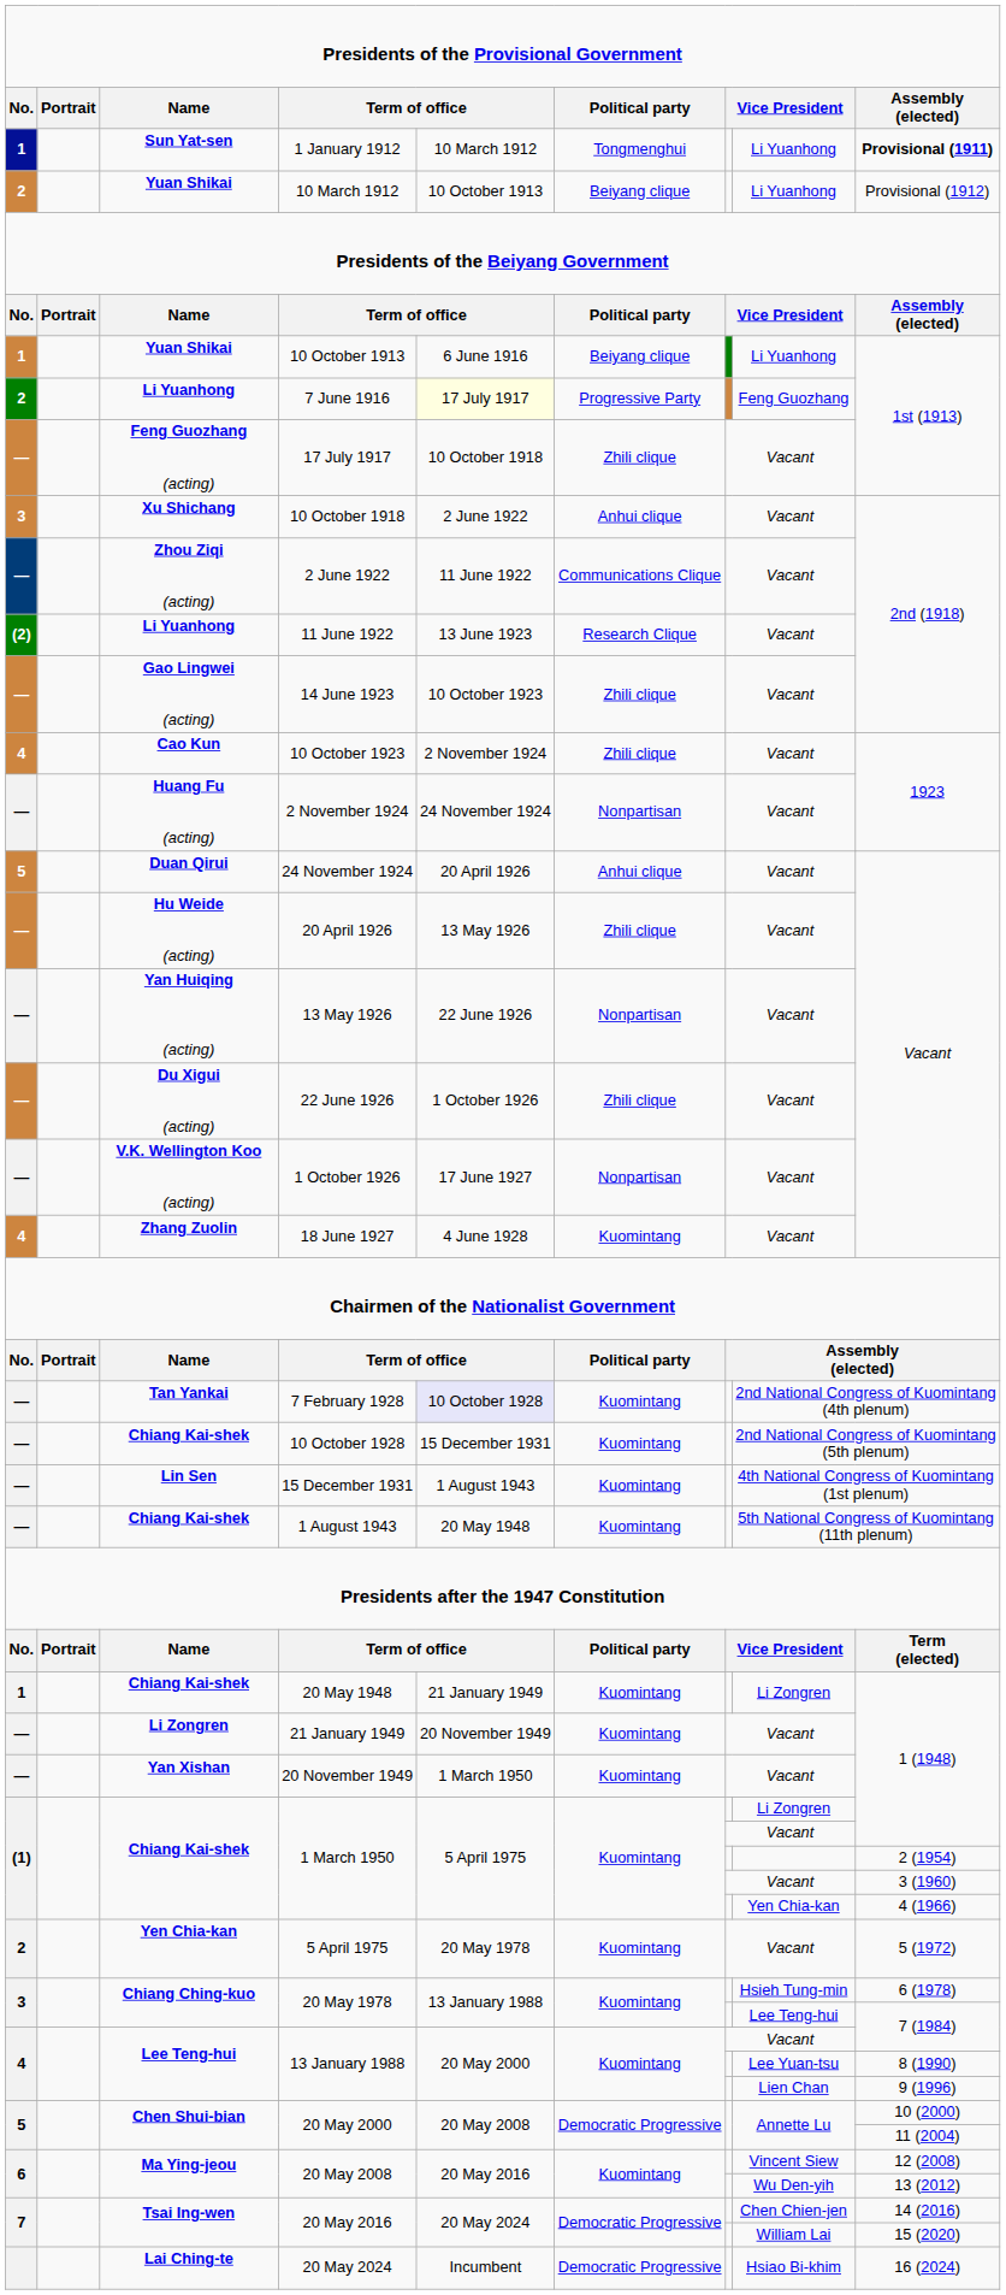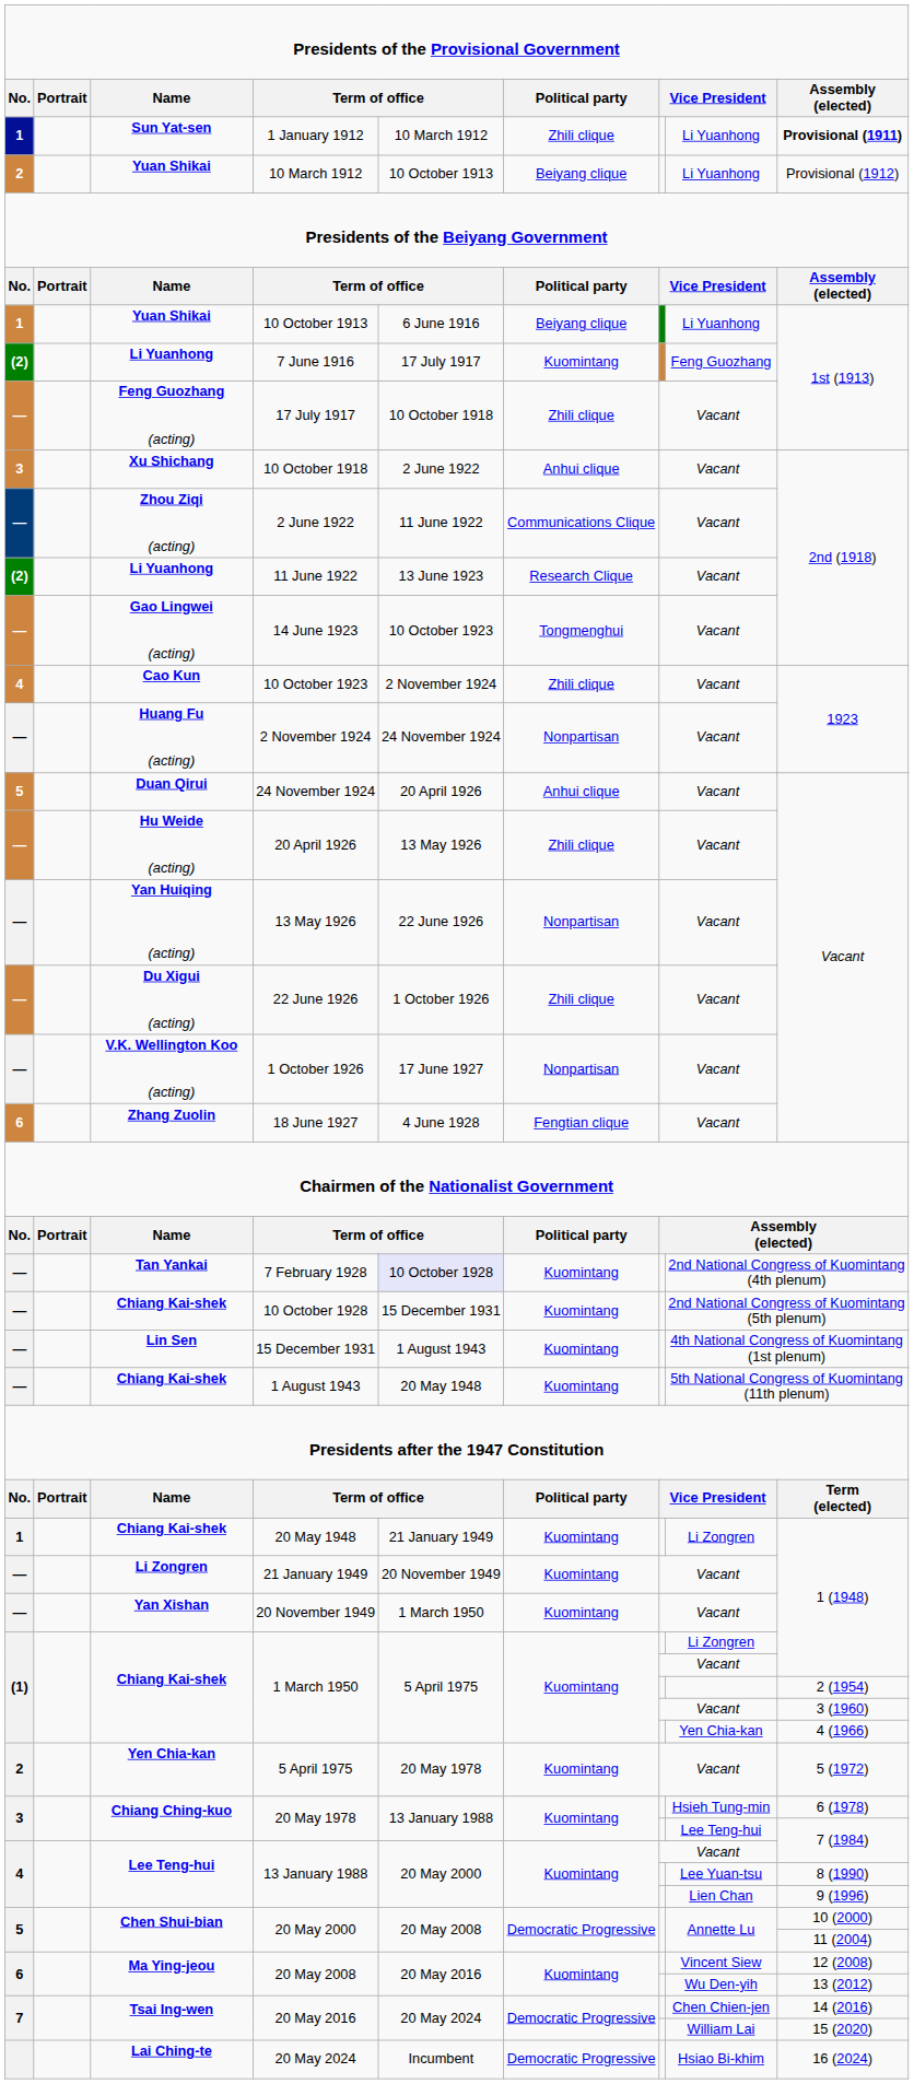1 January 1912 | column 6: Tongmenghui -> Zhili clique
7 June 1916 | column 1: 2 -> (2)
7 June 1916 | column 5: lightyellow background -> no background
7 June 1916 | column 6: Progressive Party -> Kuomintang
14 June 1923 | column 6: Zhili clique -> Tongmenghui
18 June 1927 | column 1: 4 -> 6
18 June 1927 | column 6: Kuomintang -> Fengtian clique
